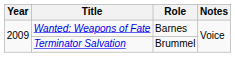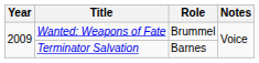Wanted: Weapons of Fate | Role: Barnes -> Brummel
Terminator Salvation | Role: Brummel -> Barnes
